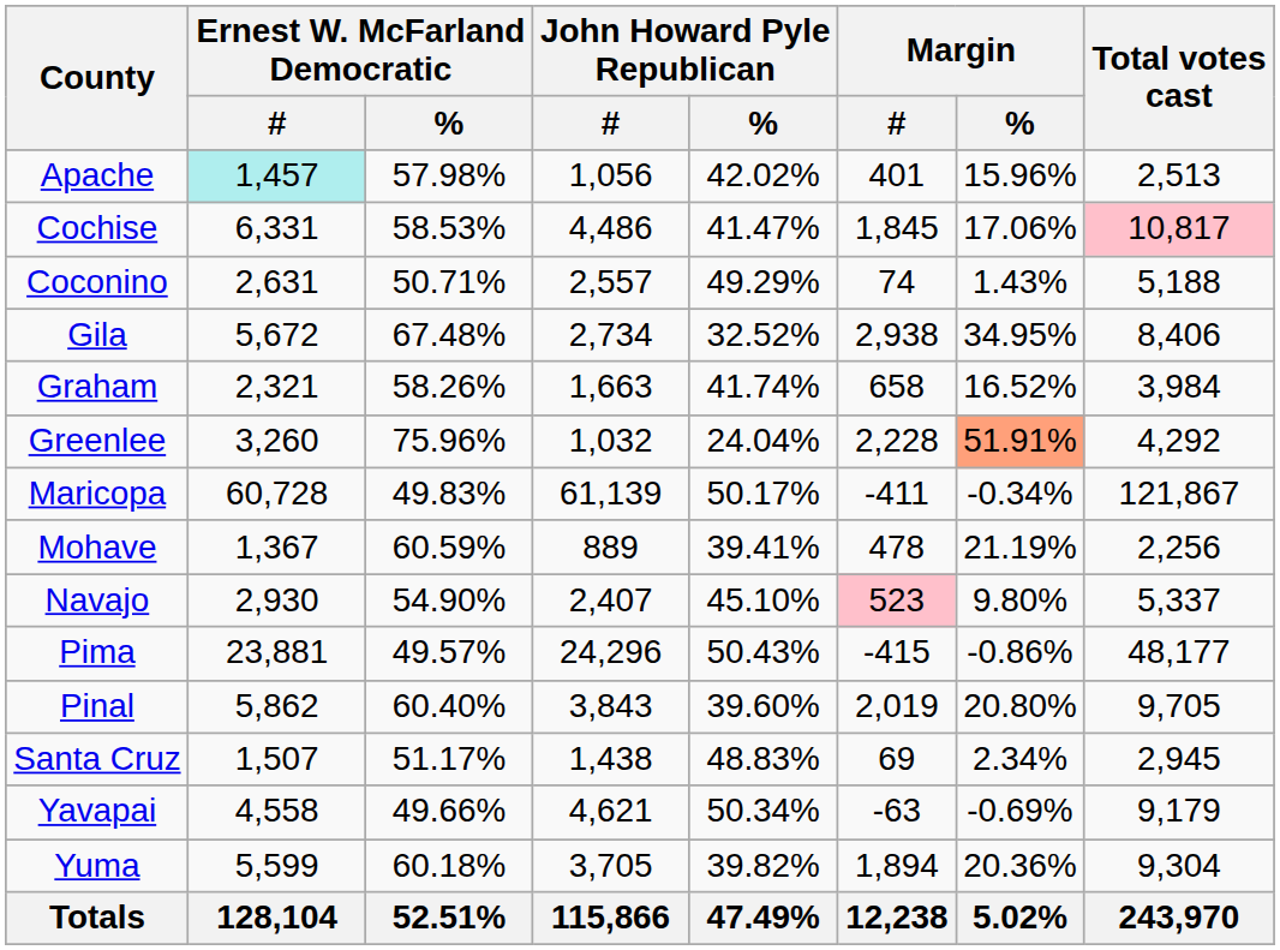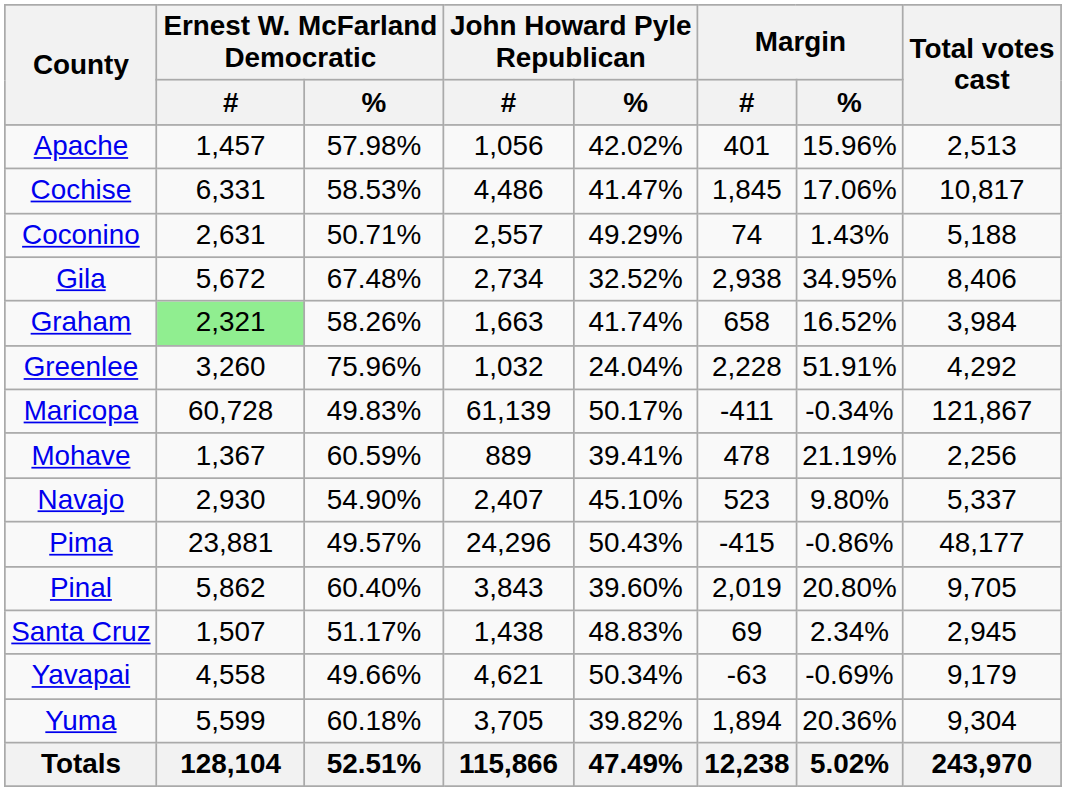Apache | Ernest W. McFarland Democratic / #: paleturquoise background -> no background
Cochise | Total votes cast: pink background -> no background
Graham | Ernest W. McFarland Democratic / #: no background -> lightgreen background
Greenlee | Margin / %: lightsalmon background -> no background
Navajo | Margin / #: pink background -> no background
